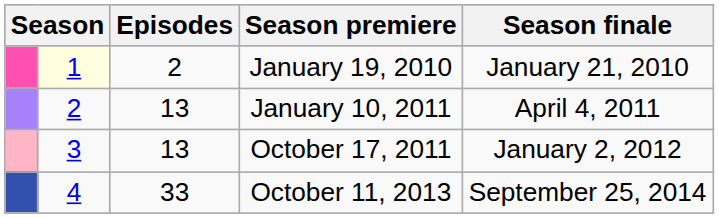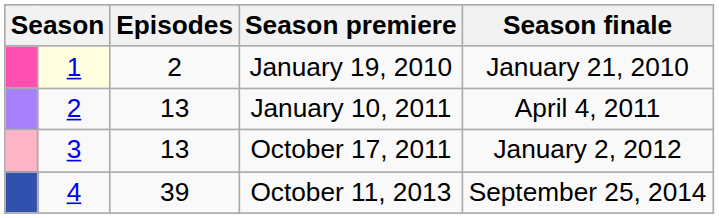October 11, 2013 | Episodes: 33 -> 39
